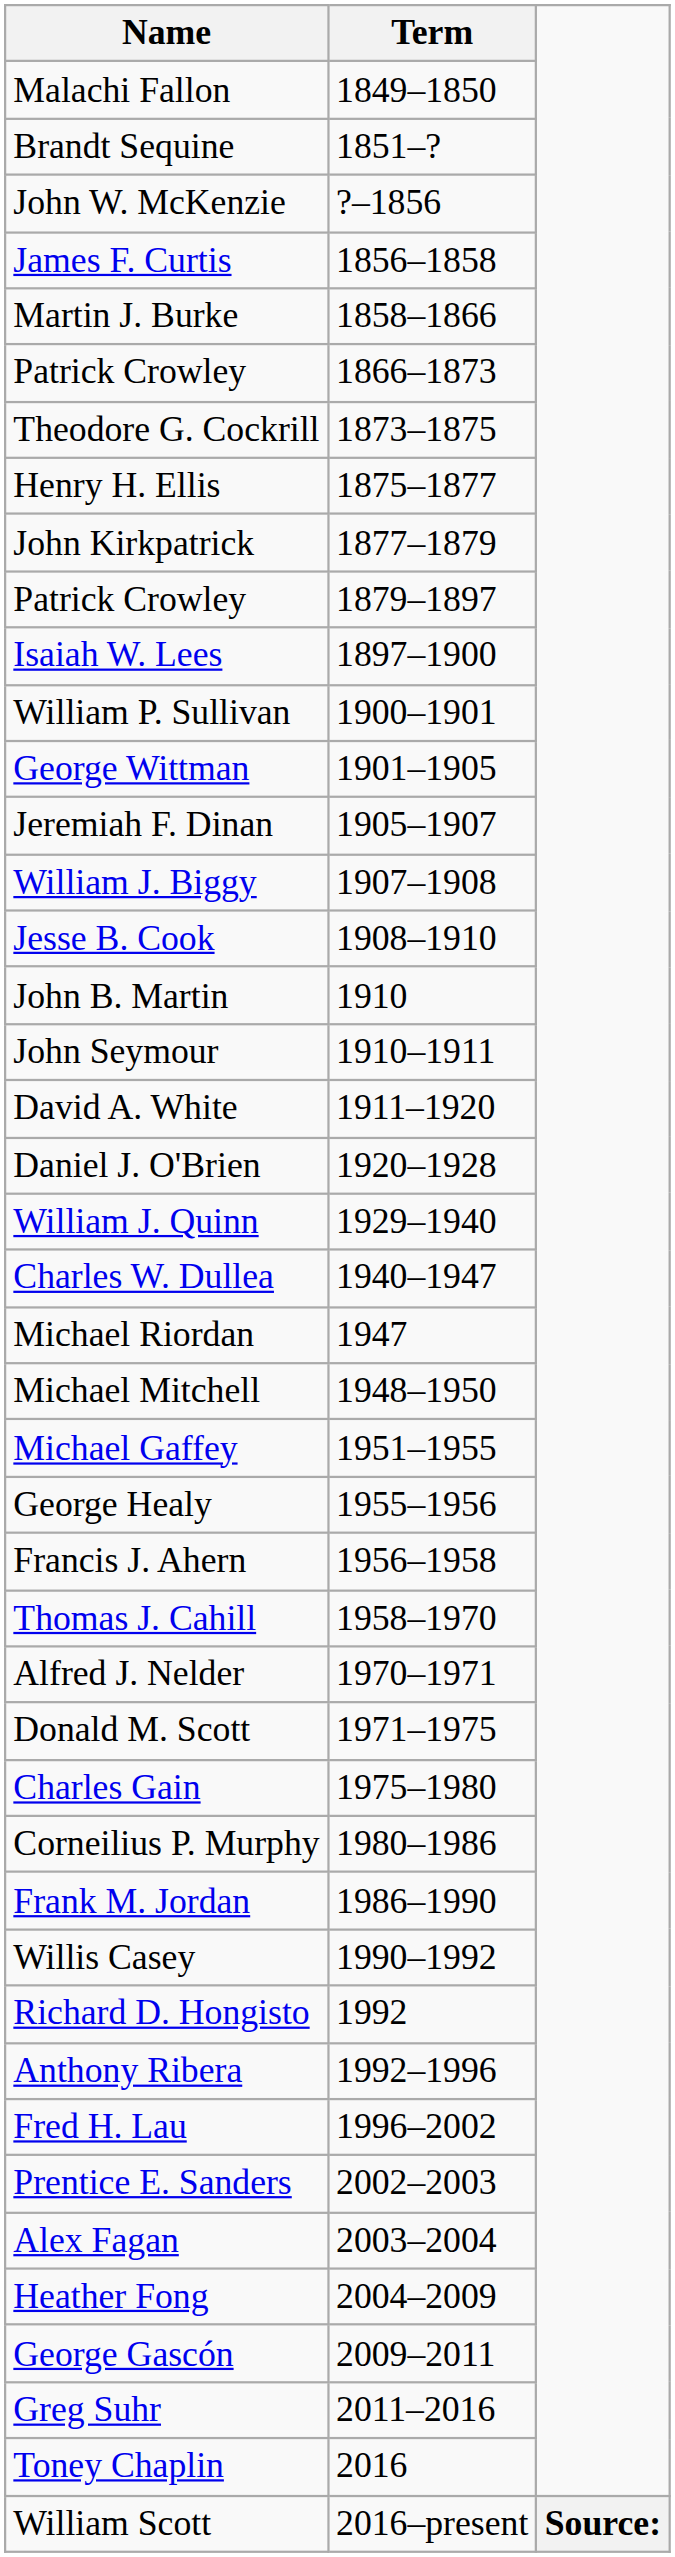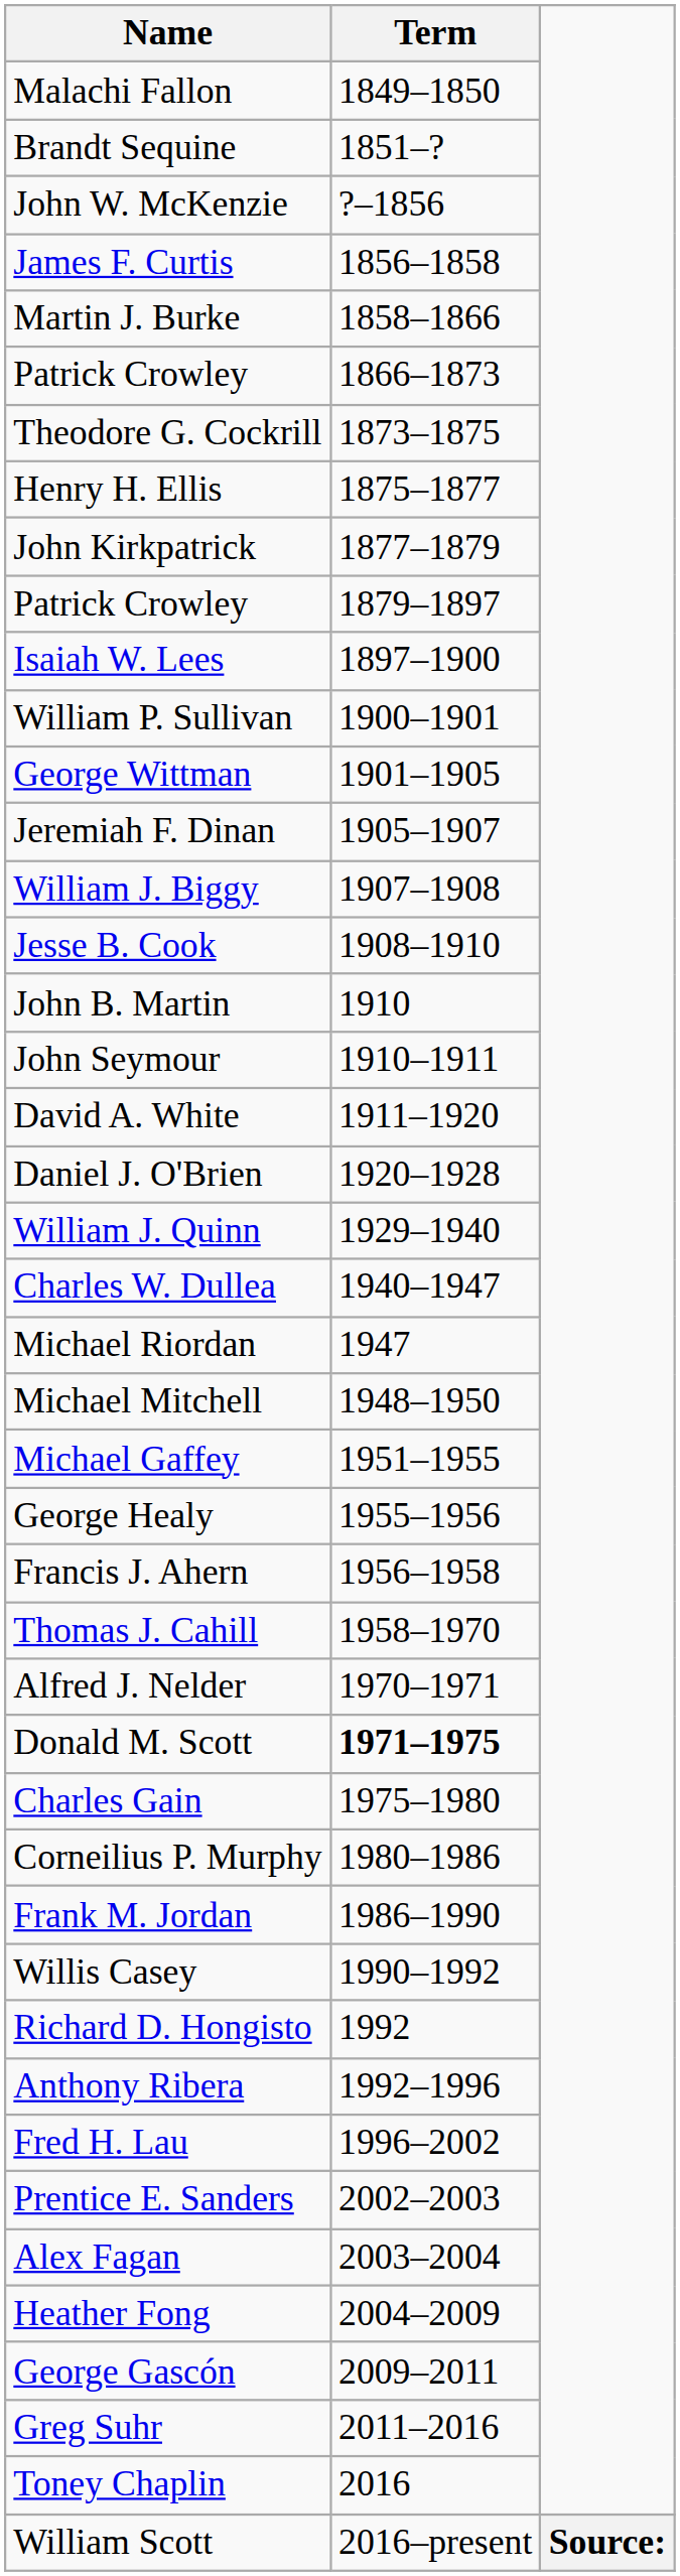Donald M. Scott | Term: normal -> bold
